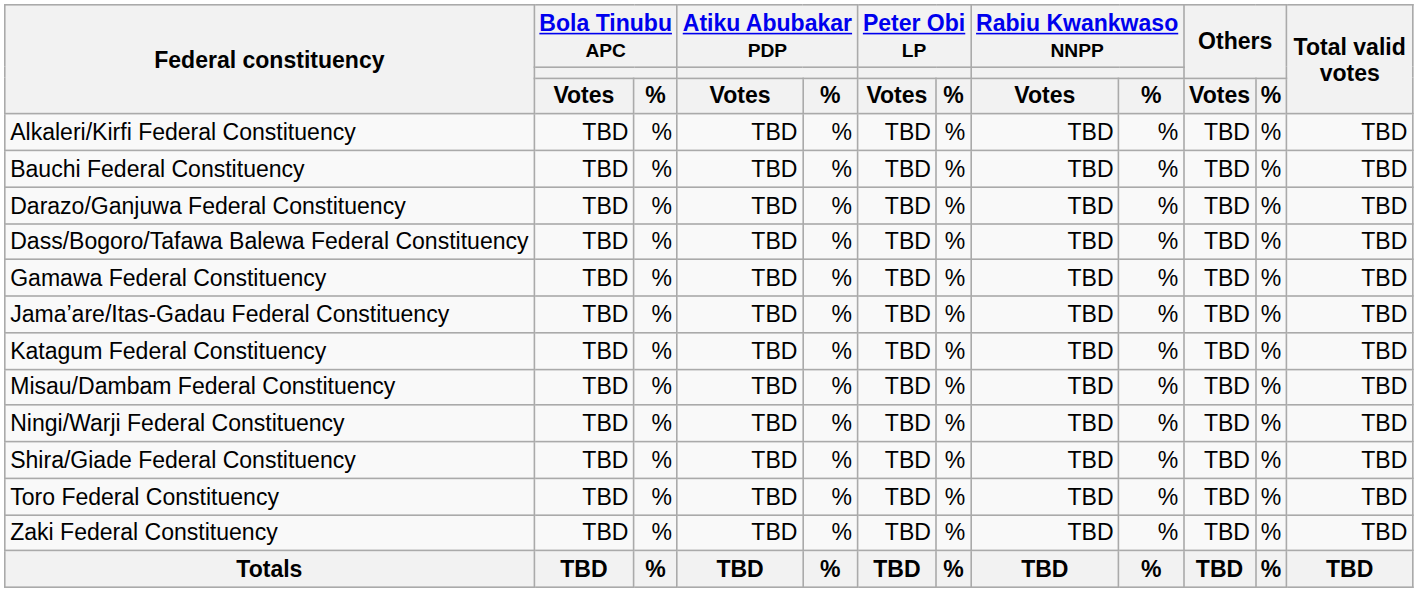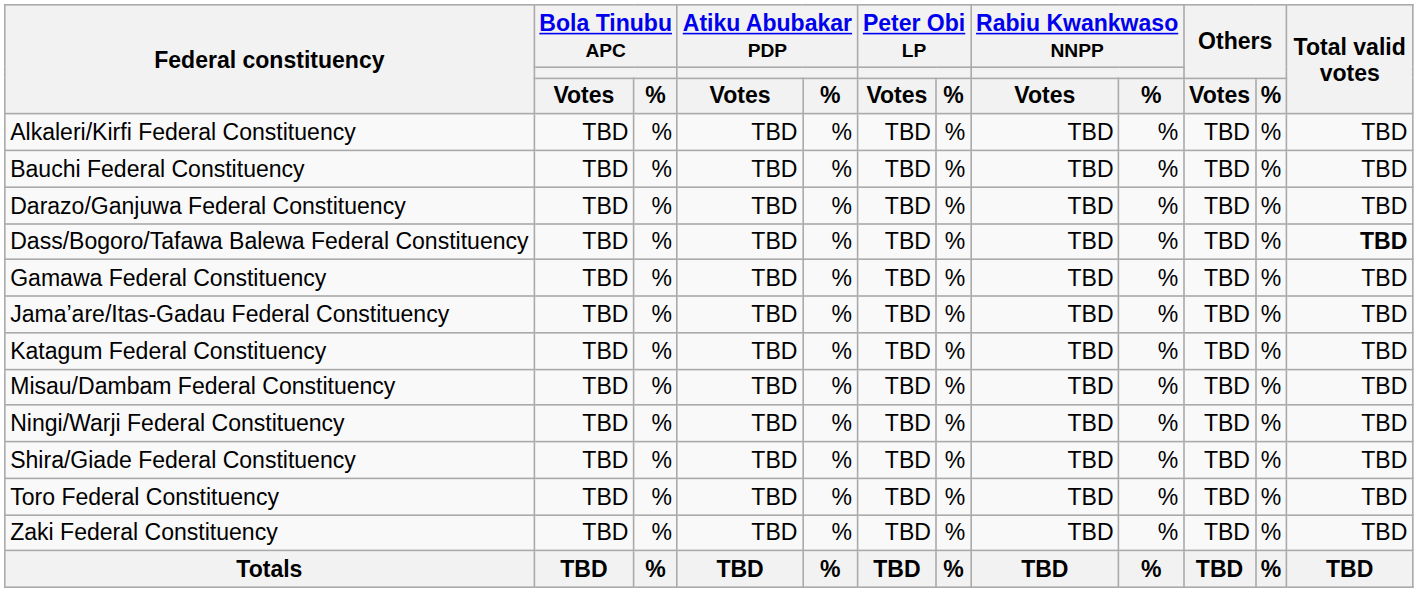Dass/Bogoro/Tafawa Balewa Federal Constituency | Total valid votes: normal -> bold
